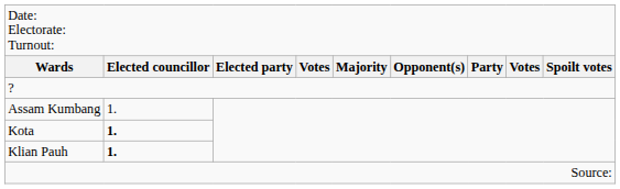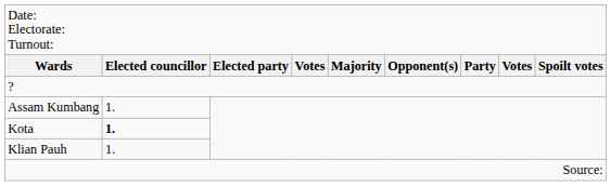Klian Pauh | column 2: bold -> normal
